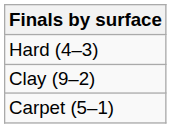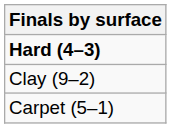row 2 | column 1: normal -> bold
